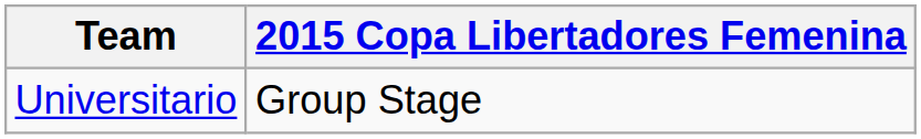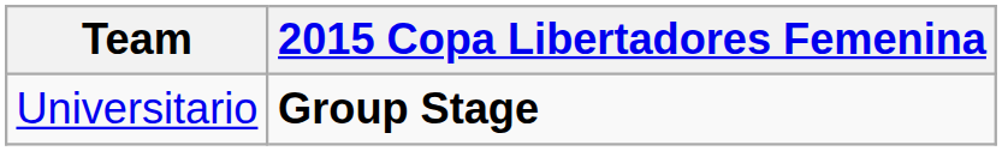Universitario | 2015 Copa Libertadores Femenina: normal -> bold
